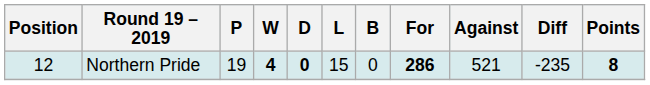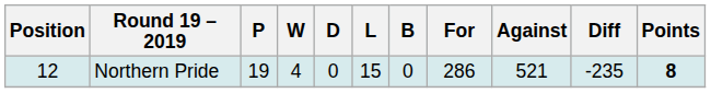Northern Pride | W: bold -> normal
Northern Pride | D: bold -> normal
Northern Pride | For: bold -> normal
